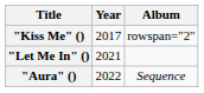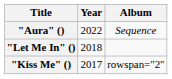rows swapped: "Kiss Me" () <-> "Aura" ()
"Let Me In" () | Year: 2021 -> 2018
